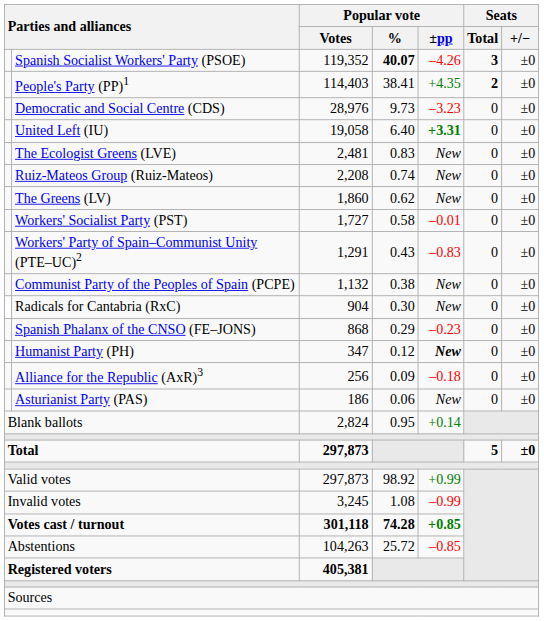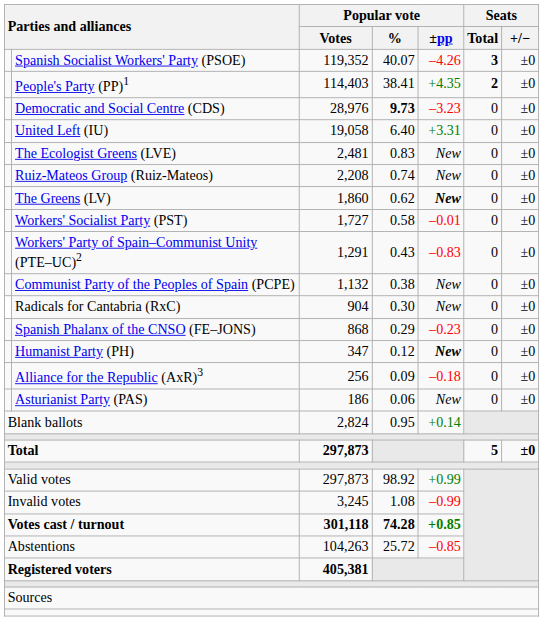Spanish Socialist Workers' Party (PSOE) | Popular vote / %: bold -> normal
Democratic and Social Centre (CDS) | Popular vote / %: normal -> bold
United Left (IU) | Popular vote / ±pp: bold -> normal
The Greens (LV) | Popular vote / ±pp: normal -> bold
